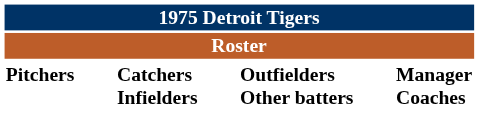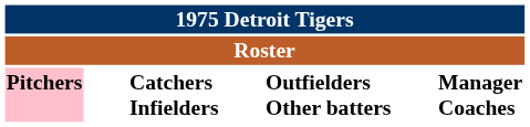Pitchers | column 1: no background -> pink background
